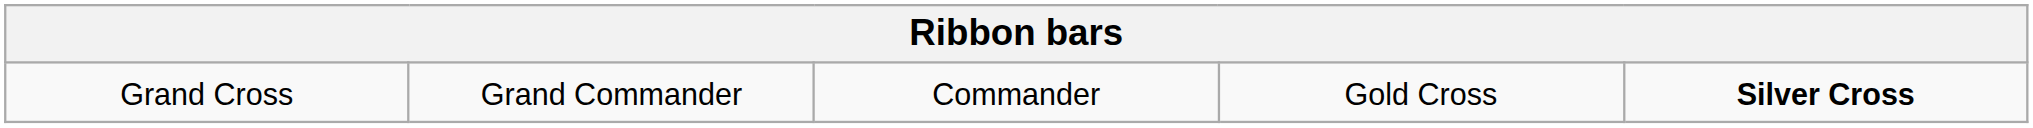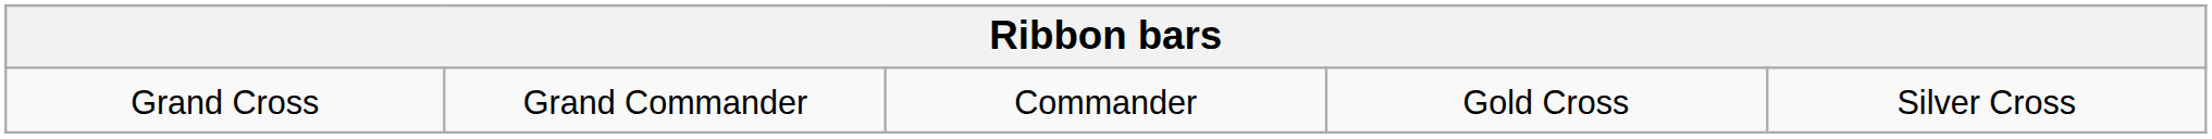Grand Cross | column 5: bold -> normal
